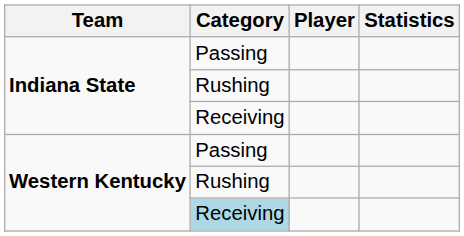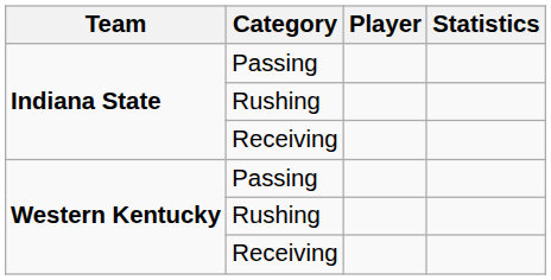Western Kentucky / Receiving | Category: lightblue background -> no background
